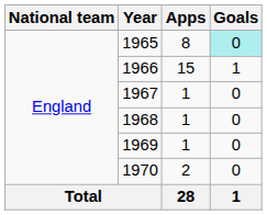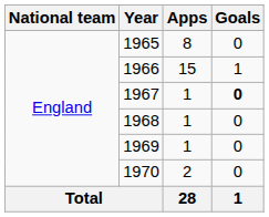1965 | Goals: paleturquoise background -> no background
1967 | Goals: normal -> bold
